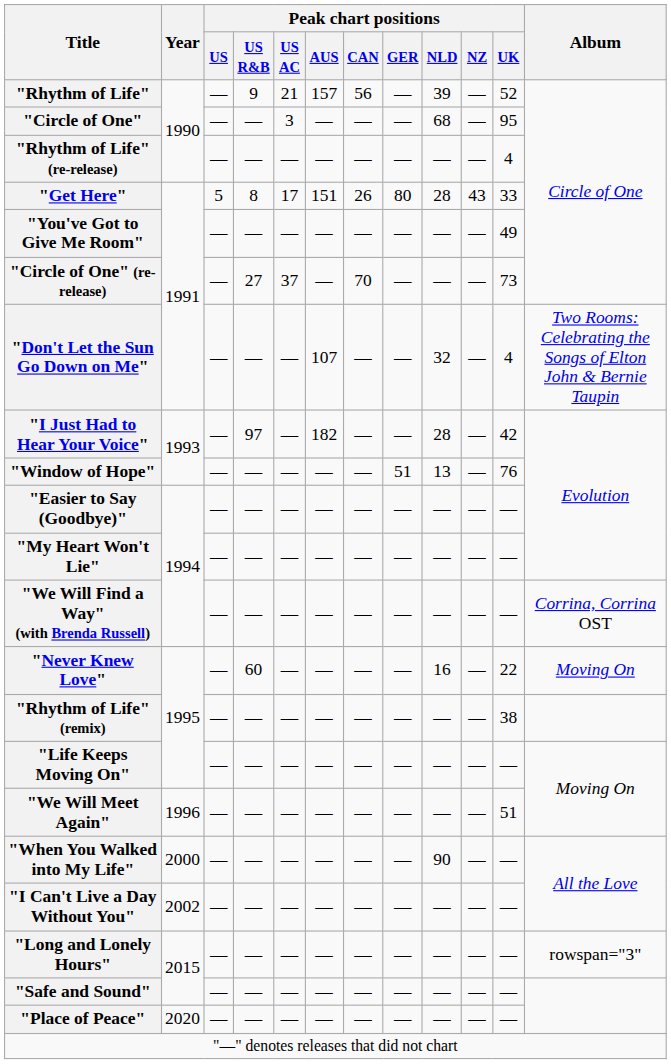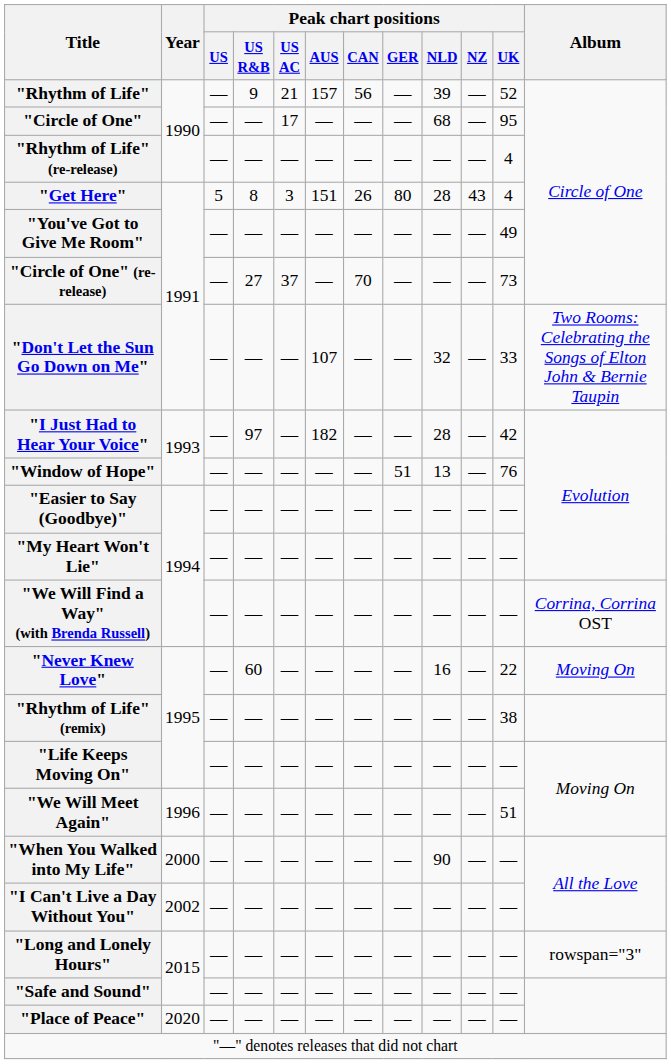"Circle of One" | Peak chart positions / US AC: 3 -> 17
"Get Here" | Peak chart positions / US AC: 17 -> 3
"Get Here" | Peak chart positions / UK: 33 -> 4
"Don't Let the Sun Go Down on Me" | Peak chart positions / UK: 4 -> 33
